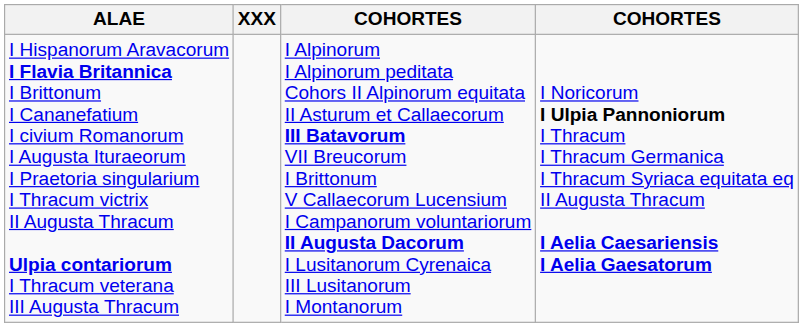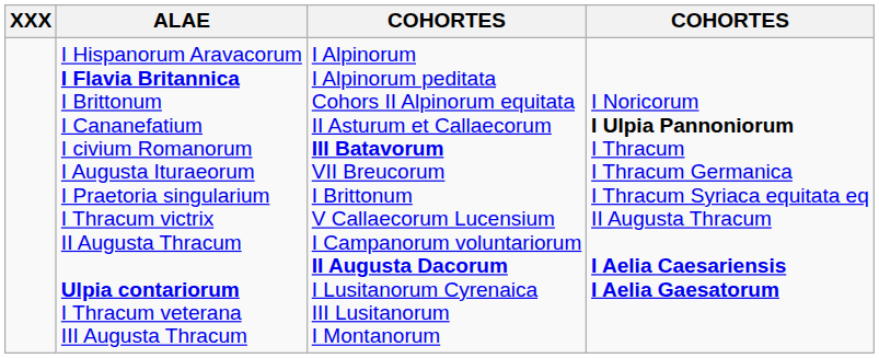columns swapped: ALAE <-> XXX
